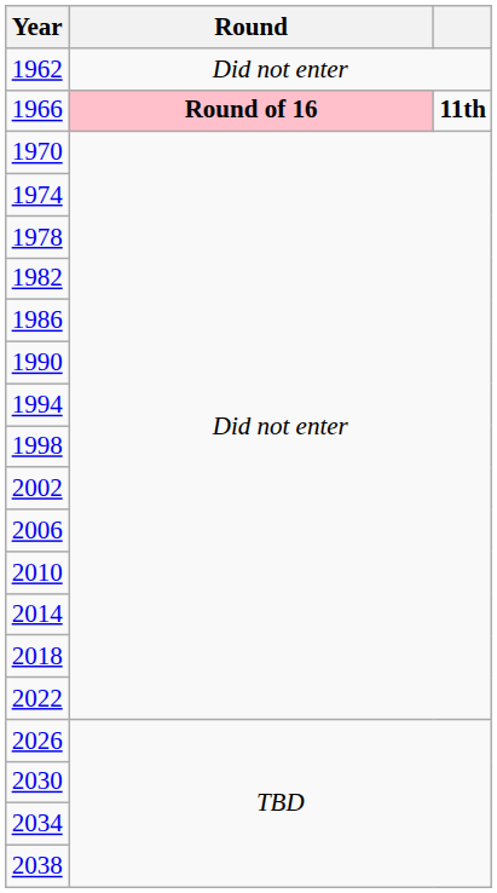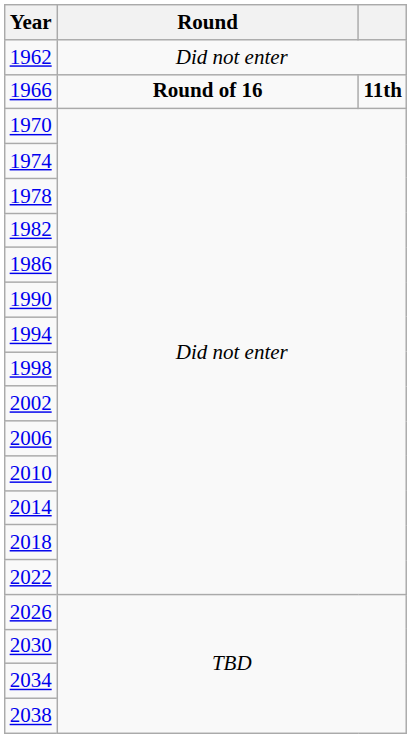1966 | Round: pink background -> no background
